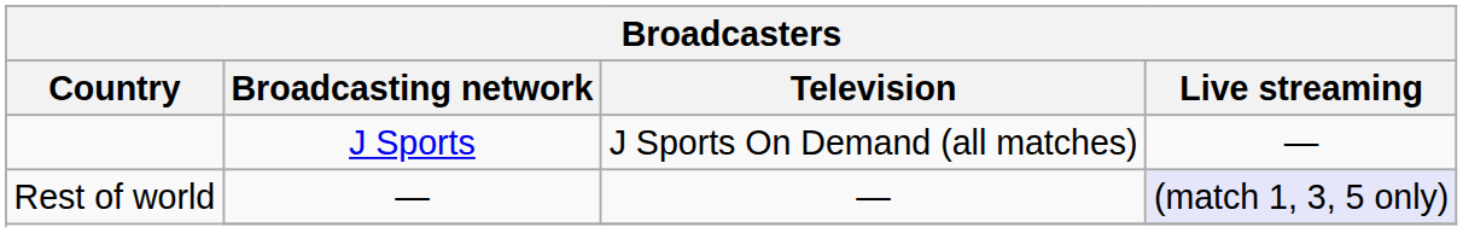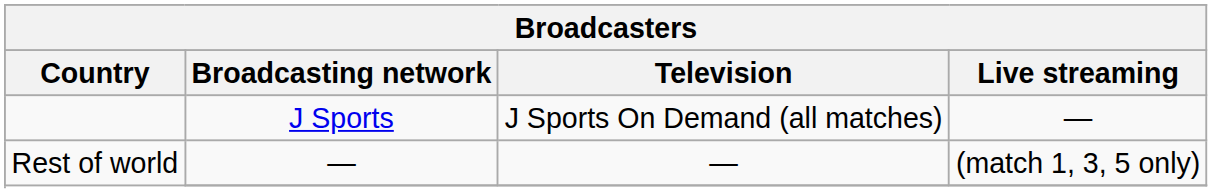Rest of world / — | Live streaming: lavender background -> no background
